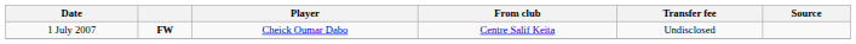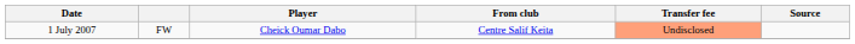1 July 2007 | column 2: bold -> normal
1 July 2007 | Transfer fee: no background -> lightsalmon background
